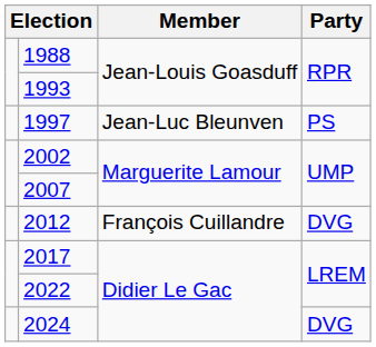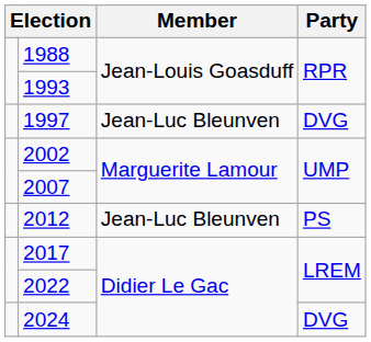1997 | Party: PS -> DVG
2012 | Member: François Cuillandre -> Jean-Luc Bleunven
2012 | Party: DVG -> PS
